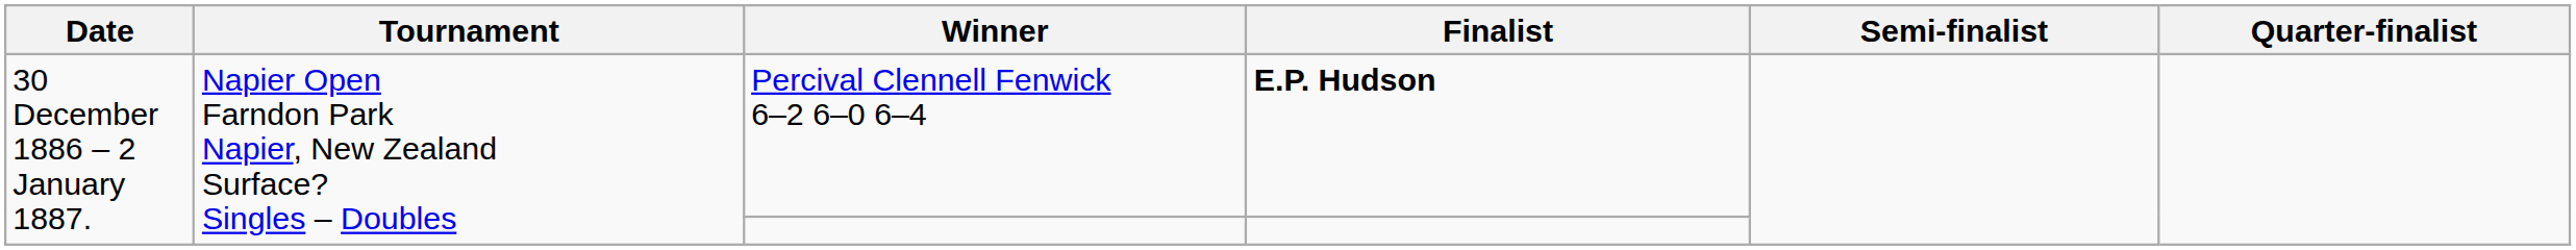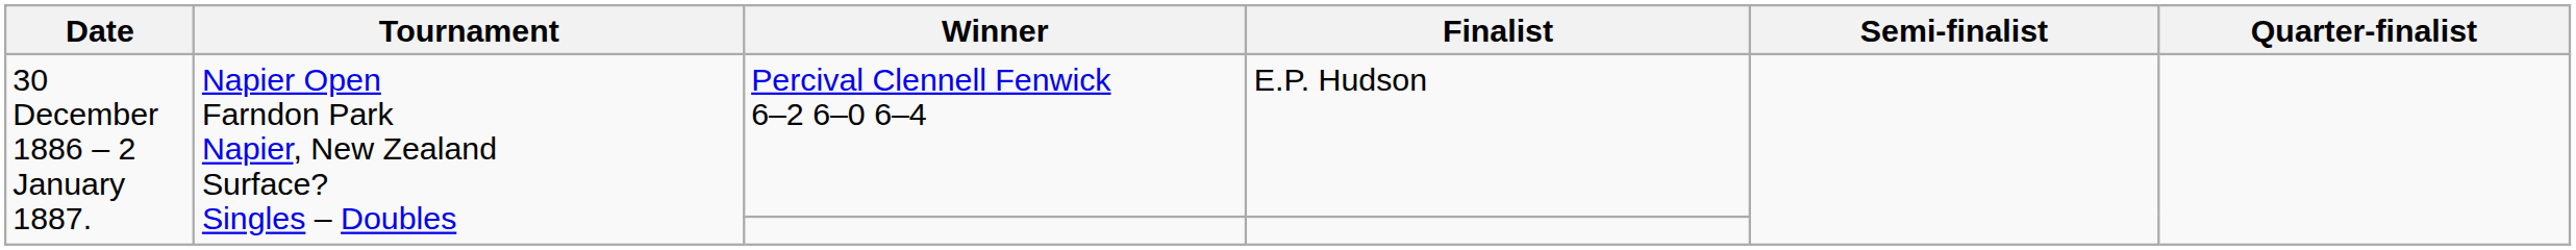Percival Clennell Fenwick 6–2 6–0 6–4 | Finalist: bold -> normal
